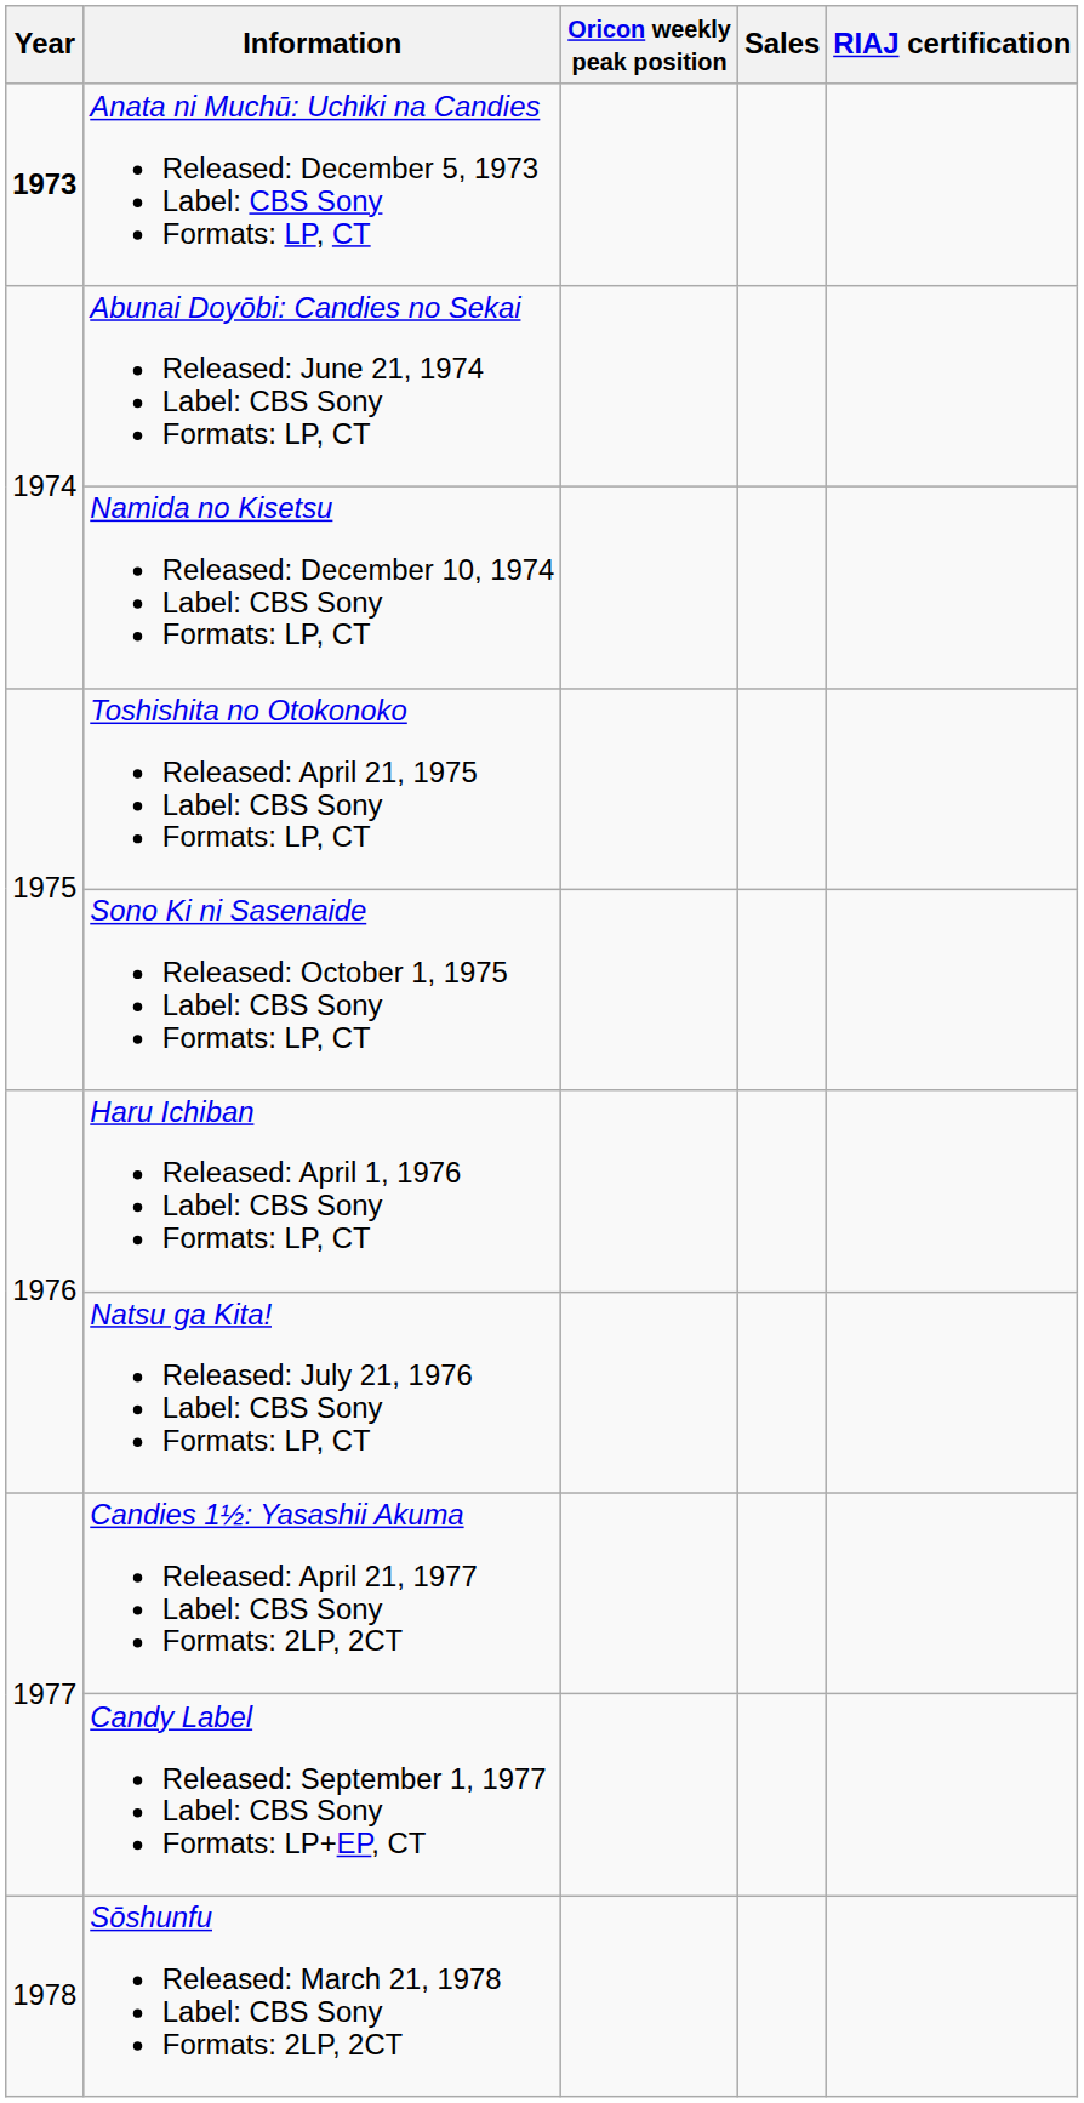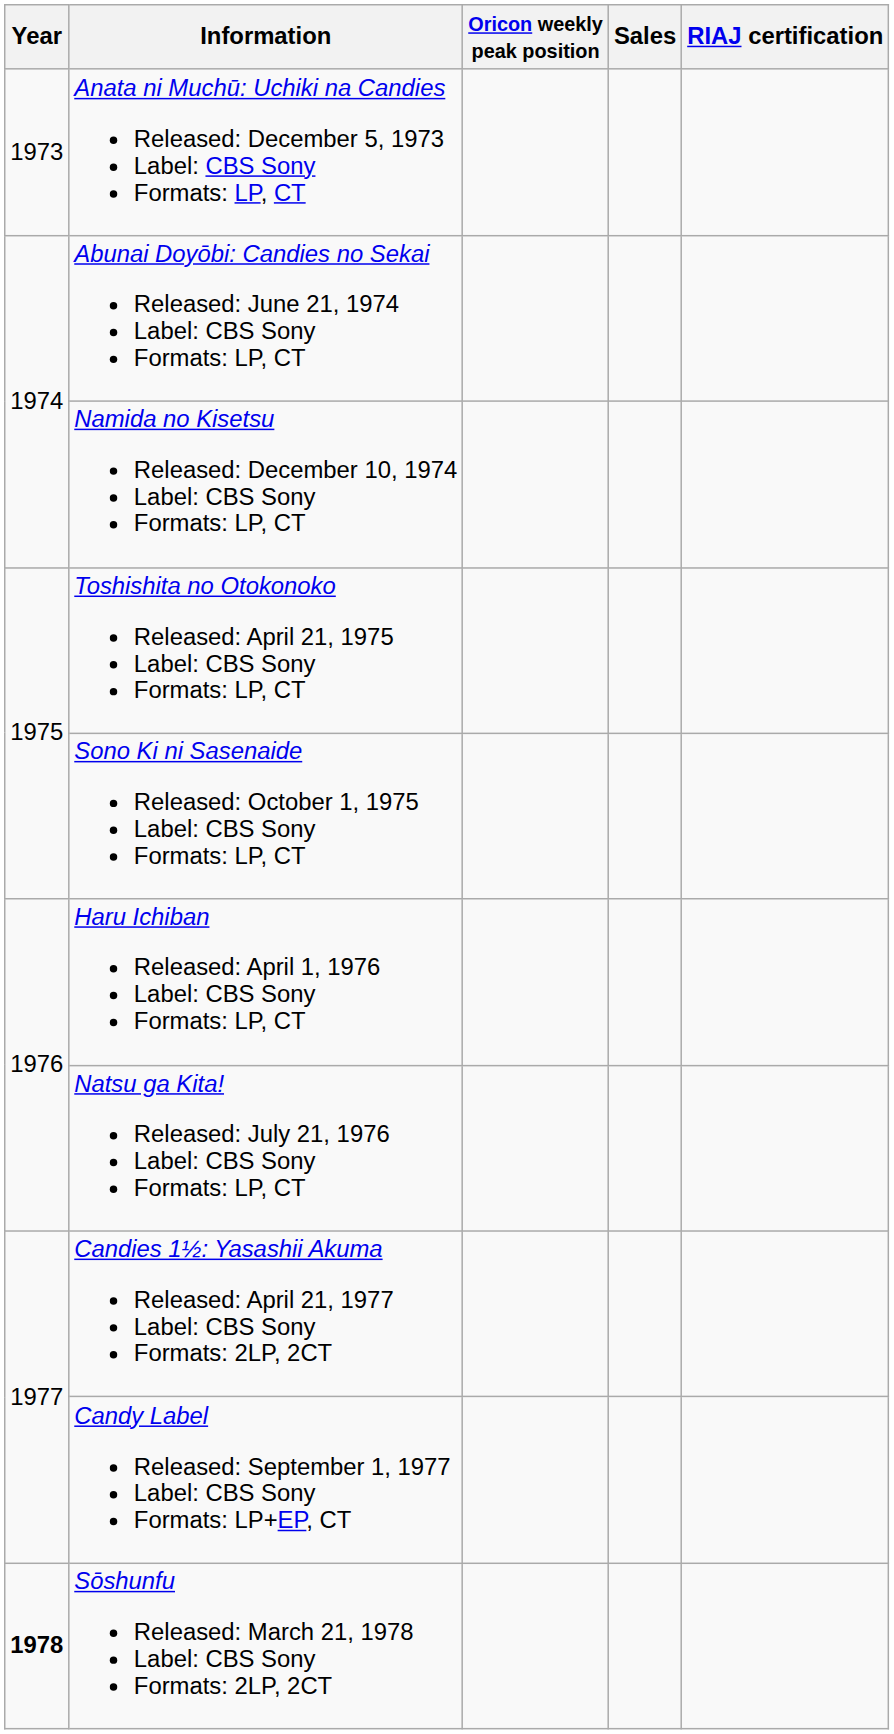row 2 | Year: bold -> normal
row 11 | Year: normal -> bold
